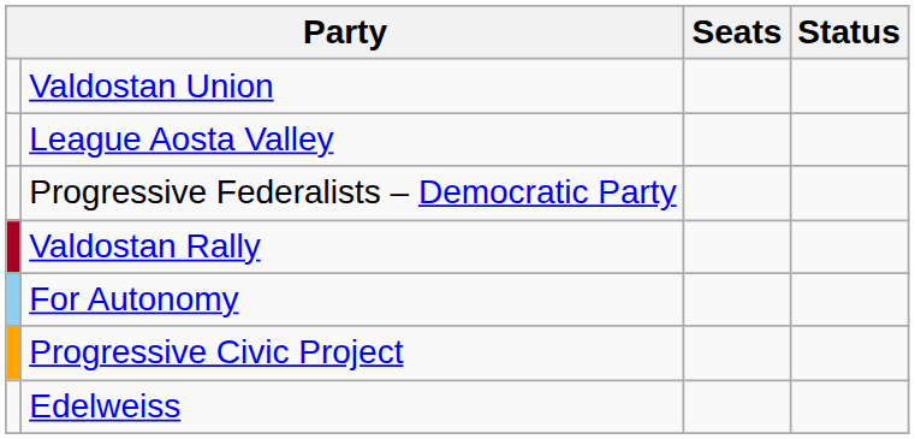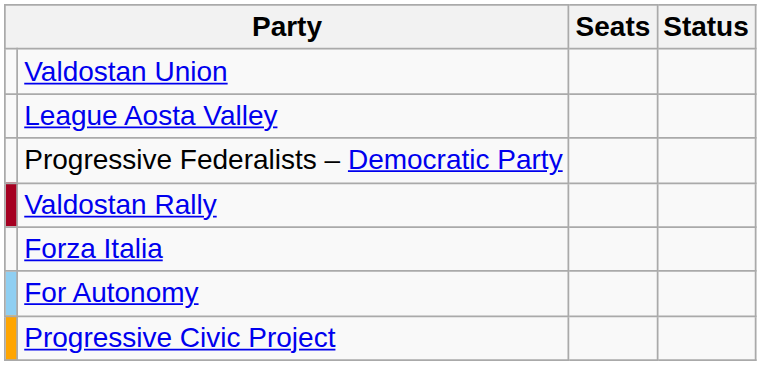+ row: Forza Italia
- row: Edelweiss
